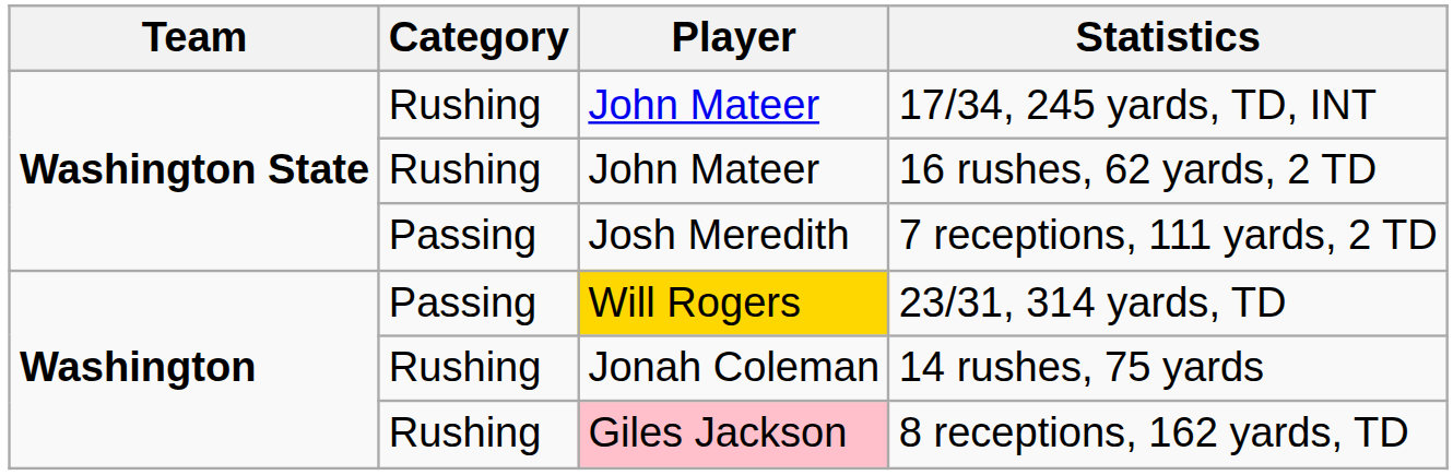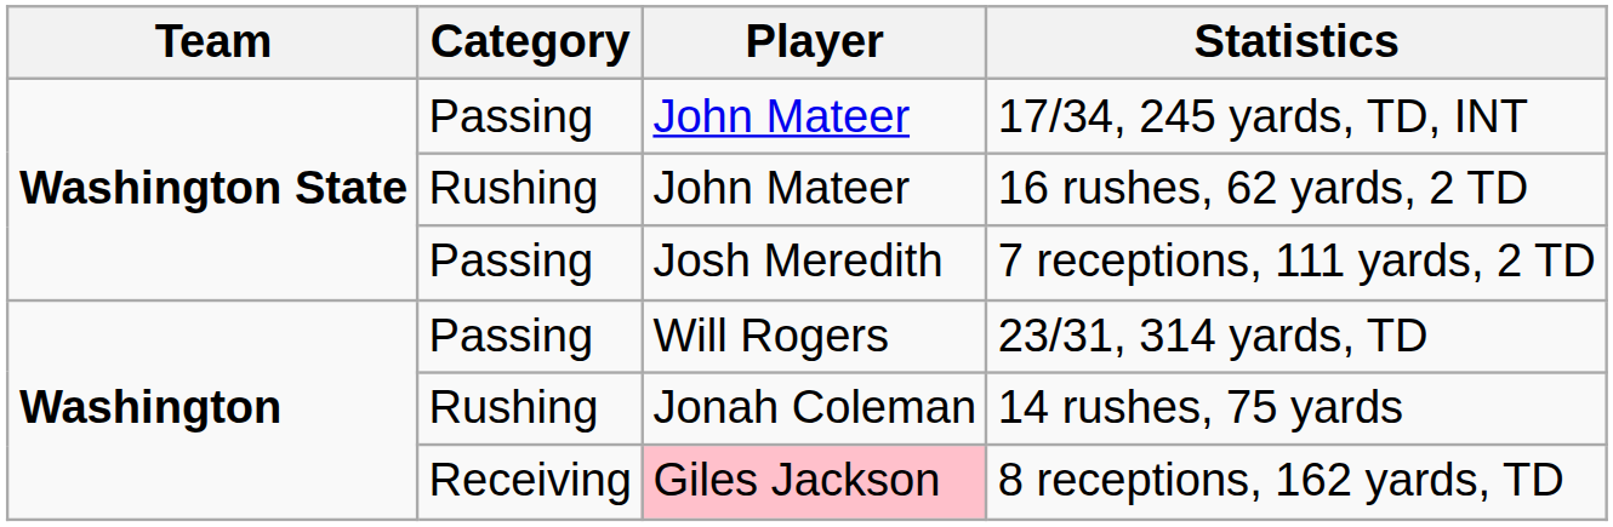17/34, 245 yards, TD, INT | Category: Rushing -> Passing
23/31, 314 yards, TD | Player: gold background -> no background
8 receptions, 162 yards, TD | Category: Rushing -> Receiving
